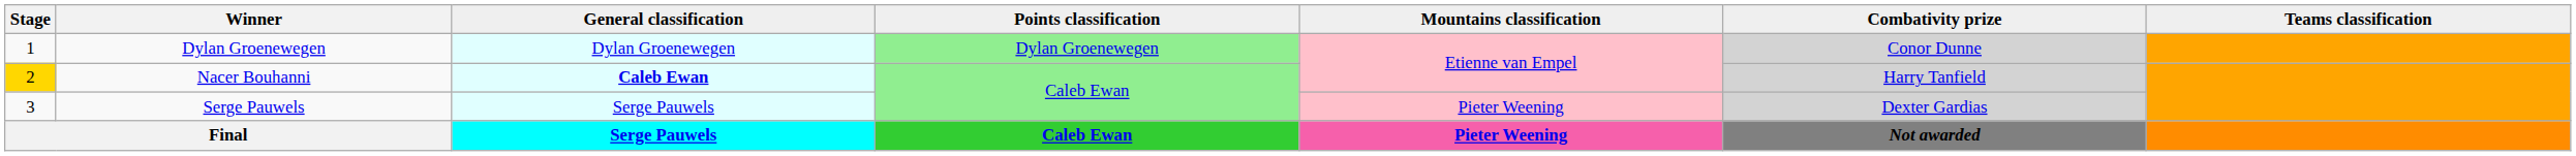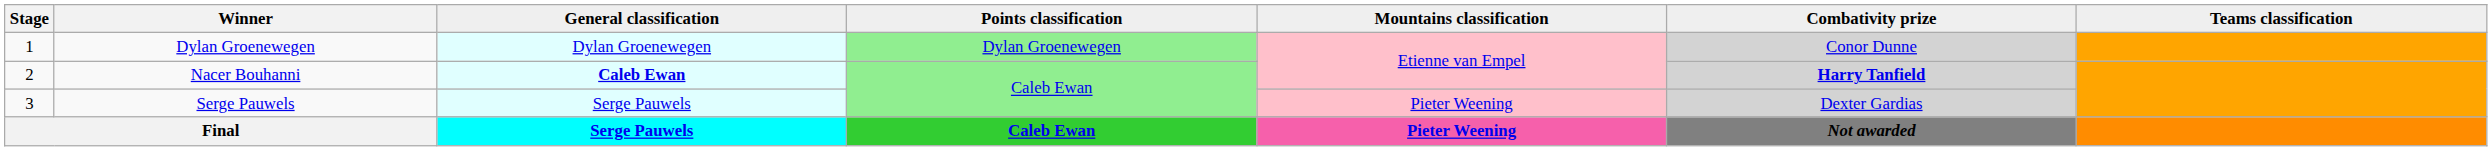Nacer Bouhanni | Stage: gold background -> no background
Nacer Bouhanni | Combativity prize: normal -> bold
